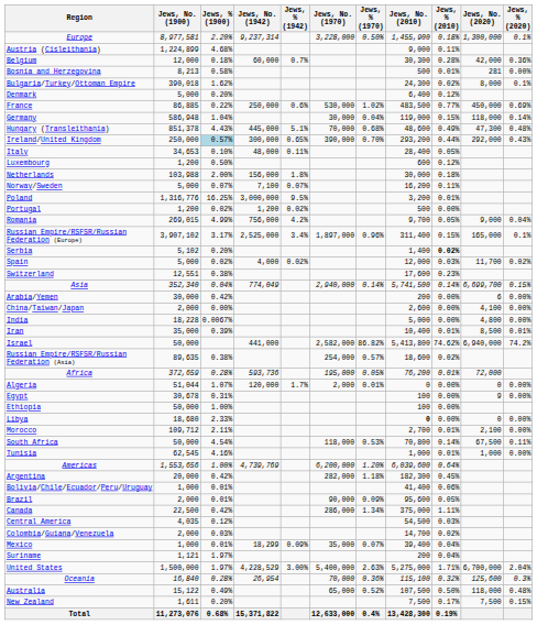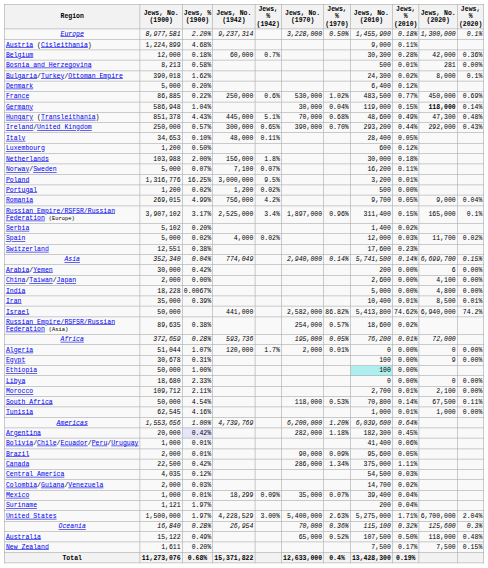Germany | Jews, No. (2020): normal -> bold
Ireland/United Kingdom | Jews, % (1900): lightblue background -> no background
Serbia | Jews, % (2010): bold -> normal
Ethiopia | Jews, No. (2010): no background -> paleturquoise background
Libya | Jews, No. (2010): bold -> normal
Argentina | Jews, % (1900): no background -> lavender background
